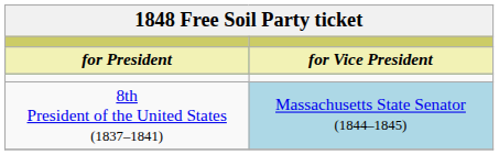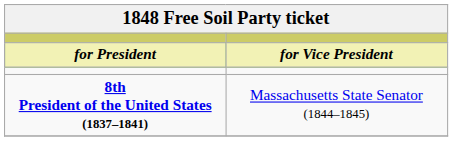8th President of the United States (1837–1841) | column 1: normal -> bold
8th President of the United States (1837–1841) | column 2: lightblue background -> no background
